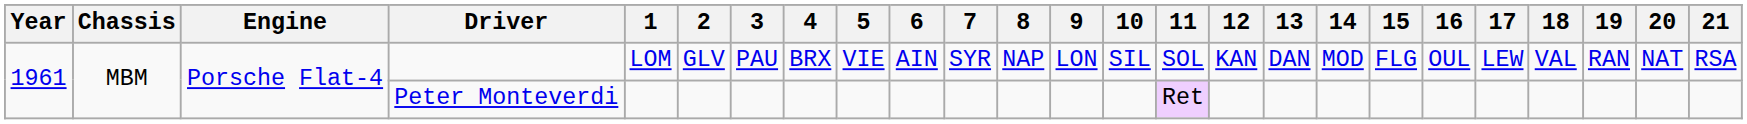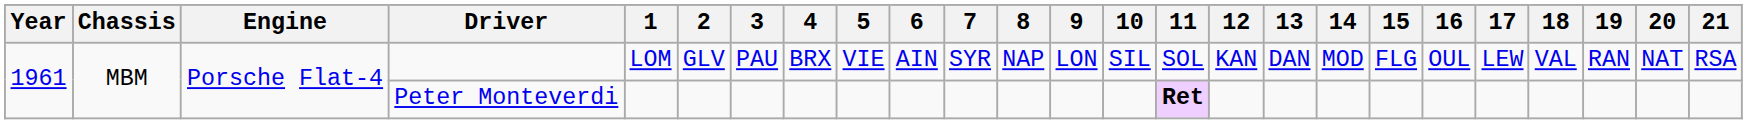Peter Monteverdi | 11: normal -> bold
